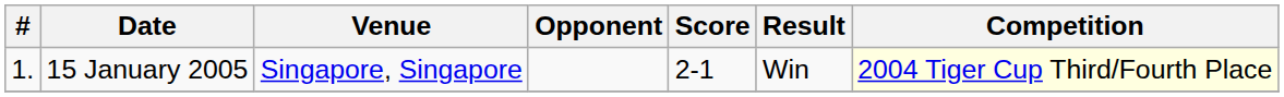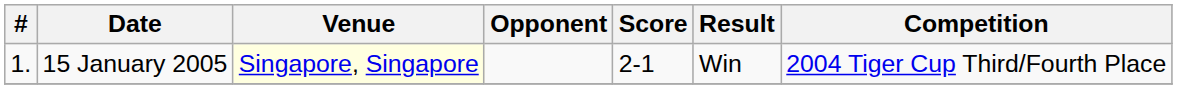15 January 2005 | Venue: no background -> lightyellow background
15 January 2005 | Competition: lightyellow background -> no background
